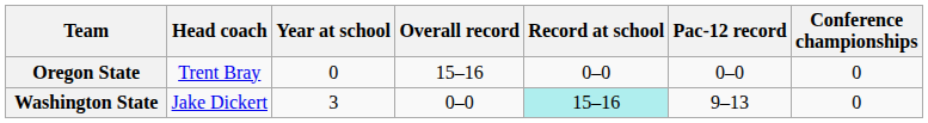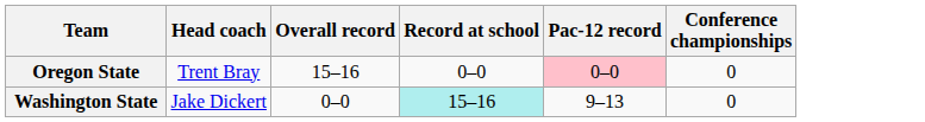- column: Year at school | 0 | 3
Oregon State | Pac-12 record: no background -> pink background
